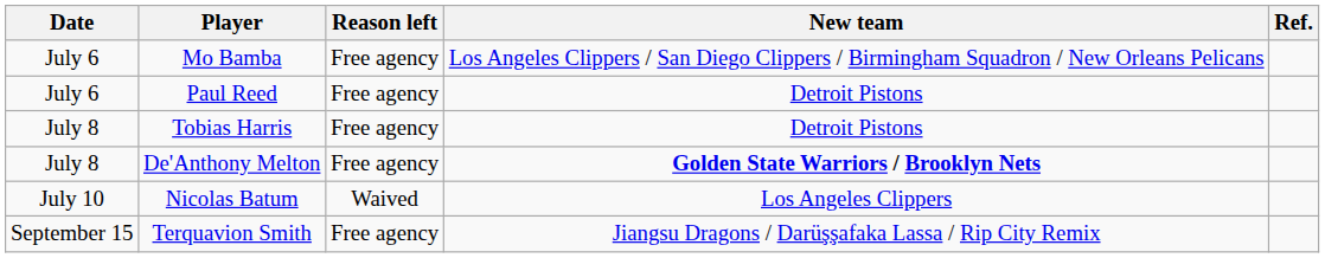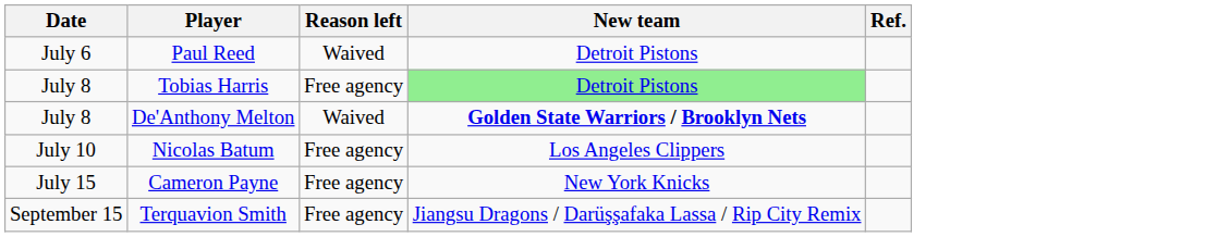- row: July 6 | Mo Bamba | Free agency | Los Angeles Clippers / San Diego Clippers / Birmingham Squadron / New Orleans Pelicans
Paul Reed | Reason left: Free agency -> Waived
Tobias Harris | New team: no background -> lightgreen background
De'Anthony Melton | Reason left: Free agency -> Waived
Nicolas Batum | Reason left: Waived -> Free agency
+ row: July 15 | Cameron Payne | Free agency | New York Knicks
